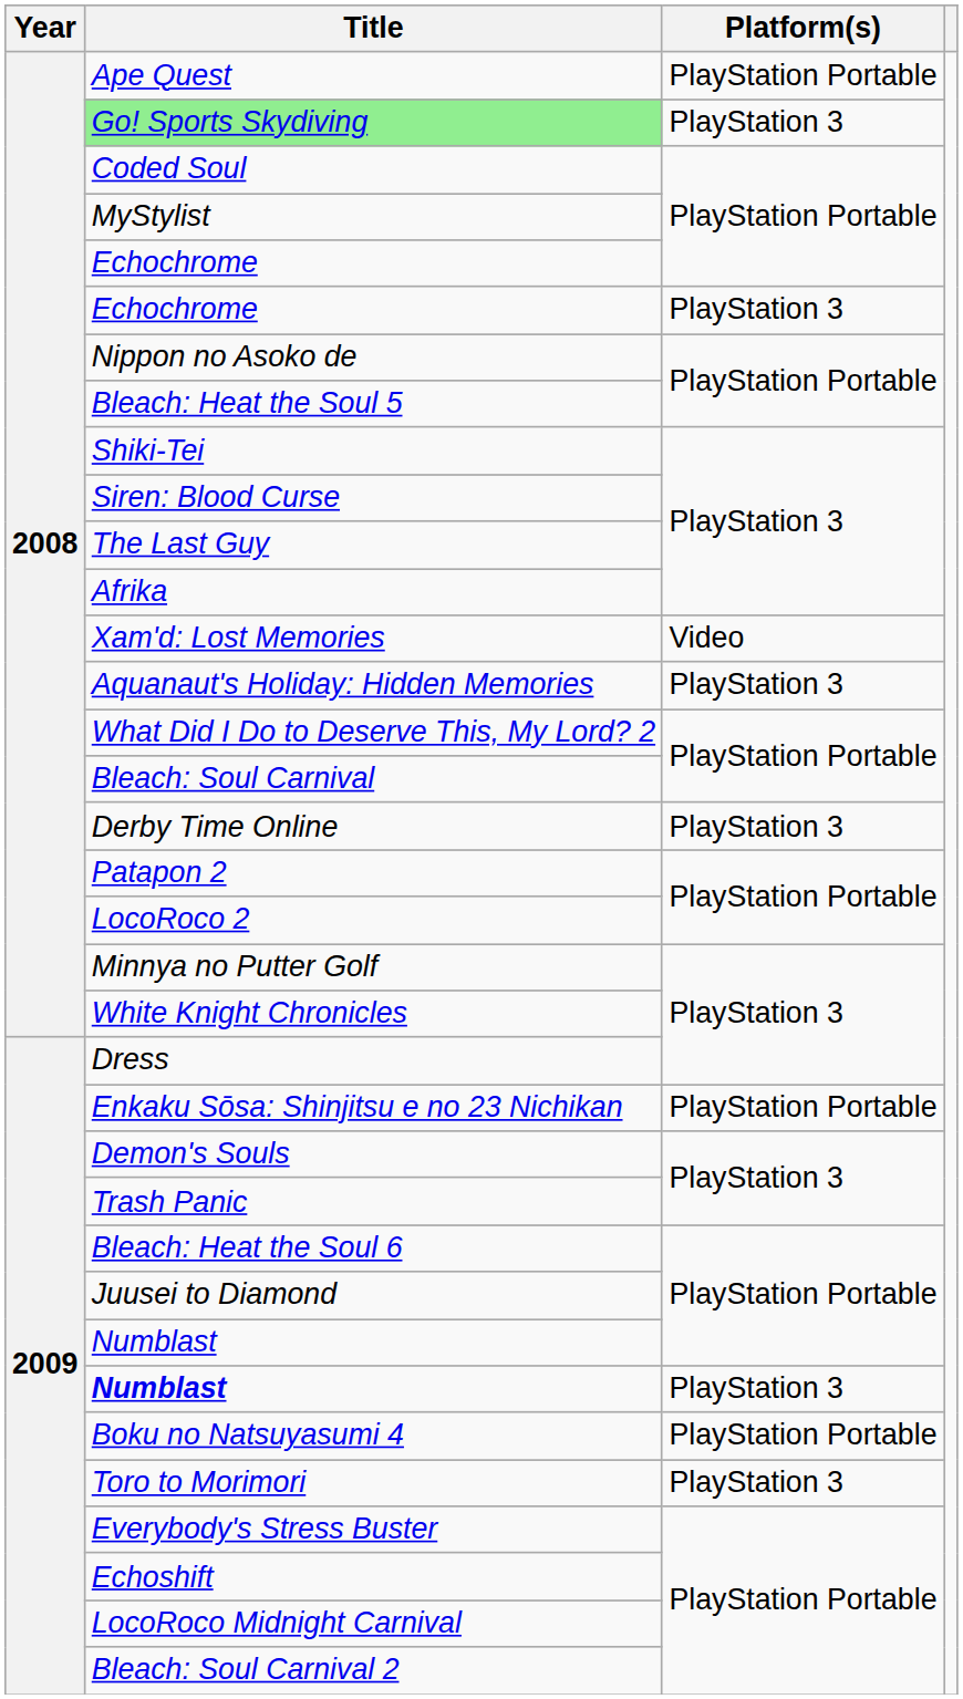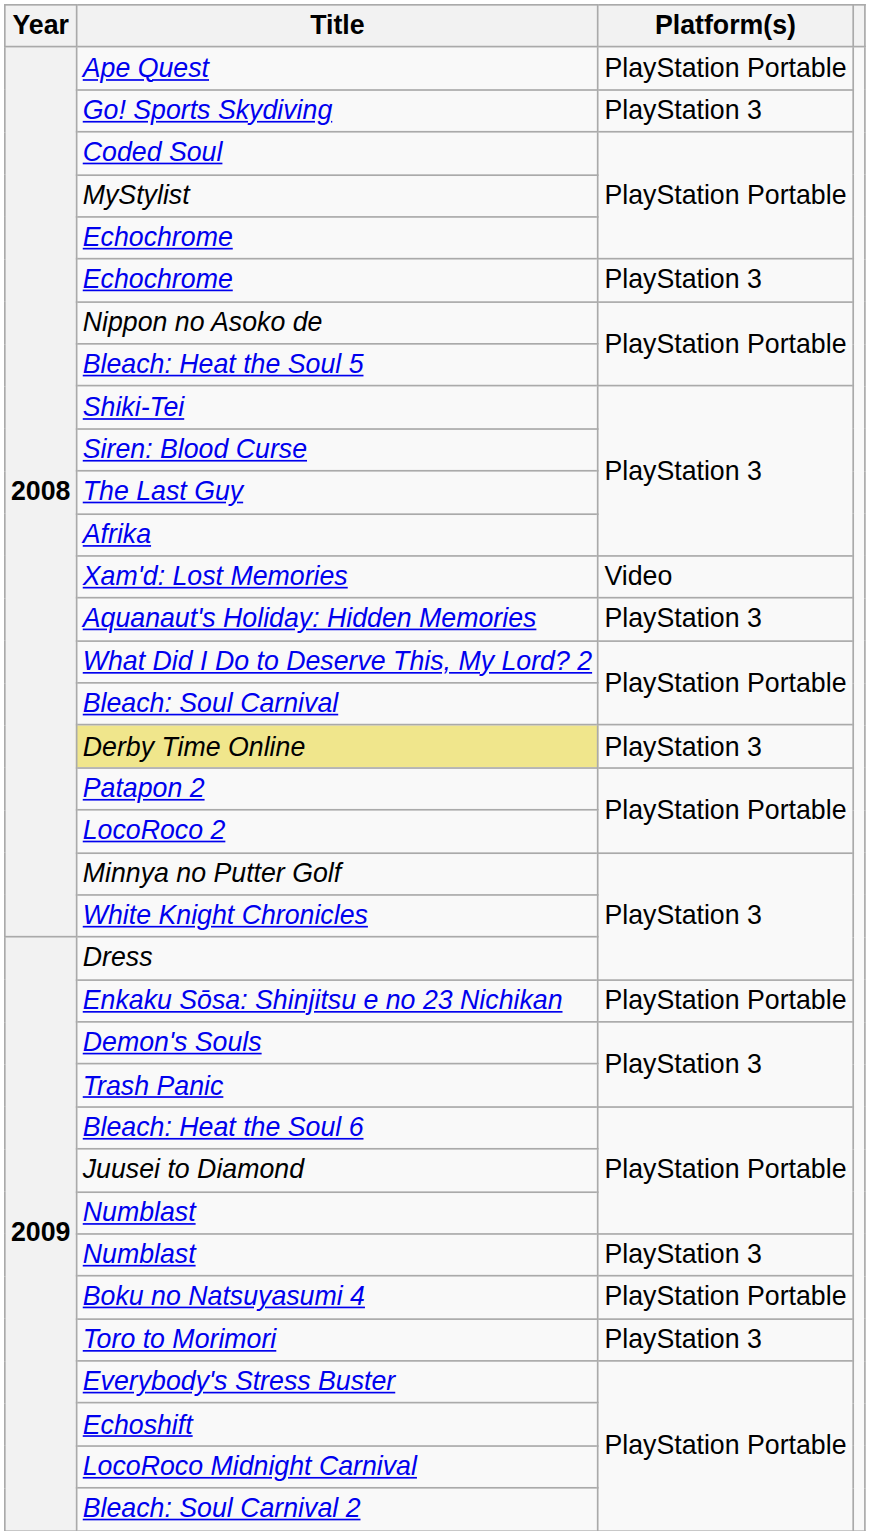Go! Sports Skydiving | Title: lightgreen background -> no background
Derby Time Online | Title: no background -> khaki background
Numblast / PlayStation 3 | Title: bold -> normal
